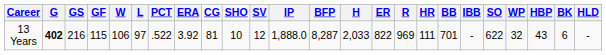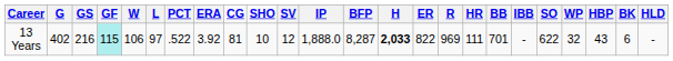13 Years | column 2: bold -> normal
13 Years | column 4: no background -> paleturquoise background
13 Years | column 14: normal -> bold
